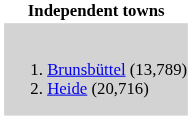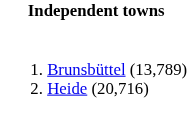row 2 | column 1: lightgrey background -> no background
